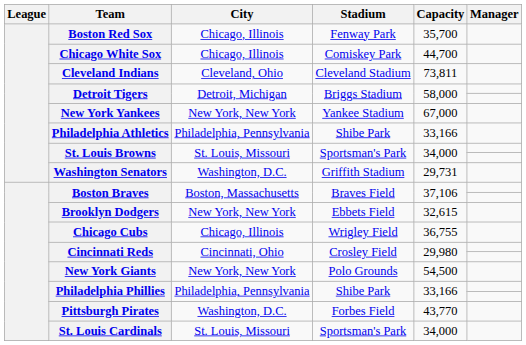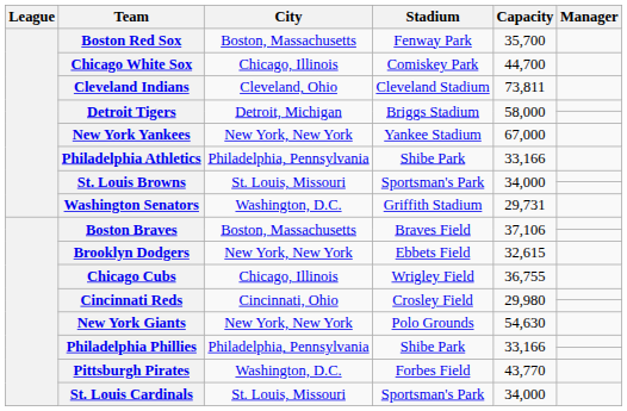Boston Red Sox | City: Chicago, Illinois -> Boston, Massachusetts
New York Giants | Capacity: 54,500 -> 54,630
